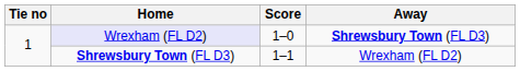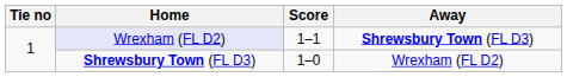row 2 | Score: 1–0 -> 1–1
row 3 | Score: 1–1 -> 1–0
